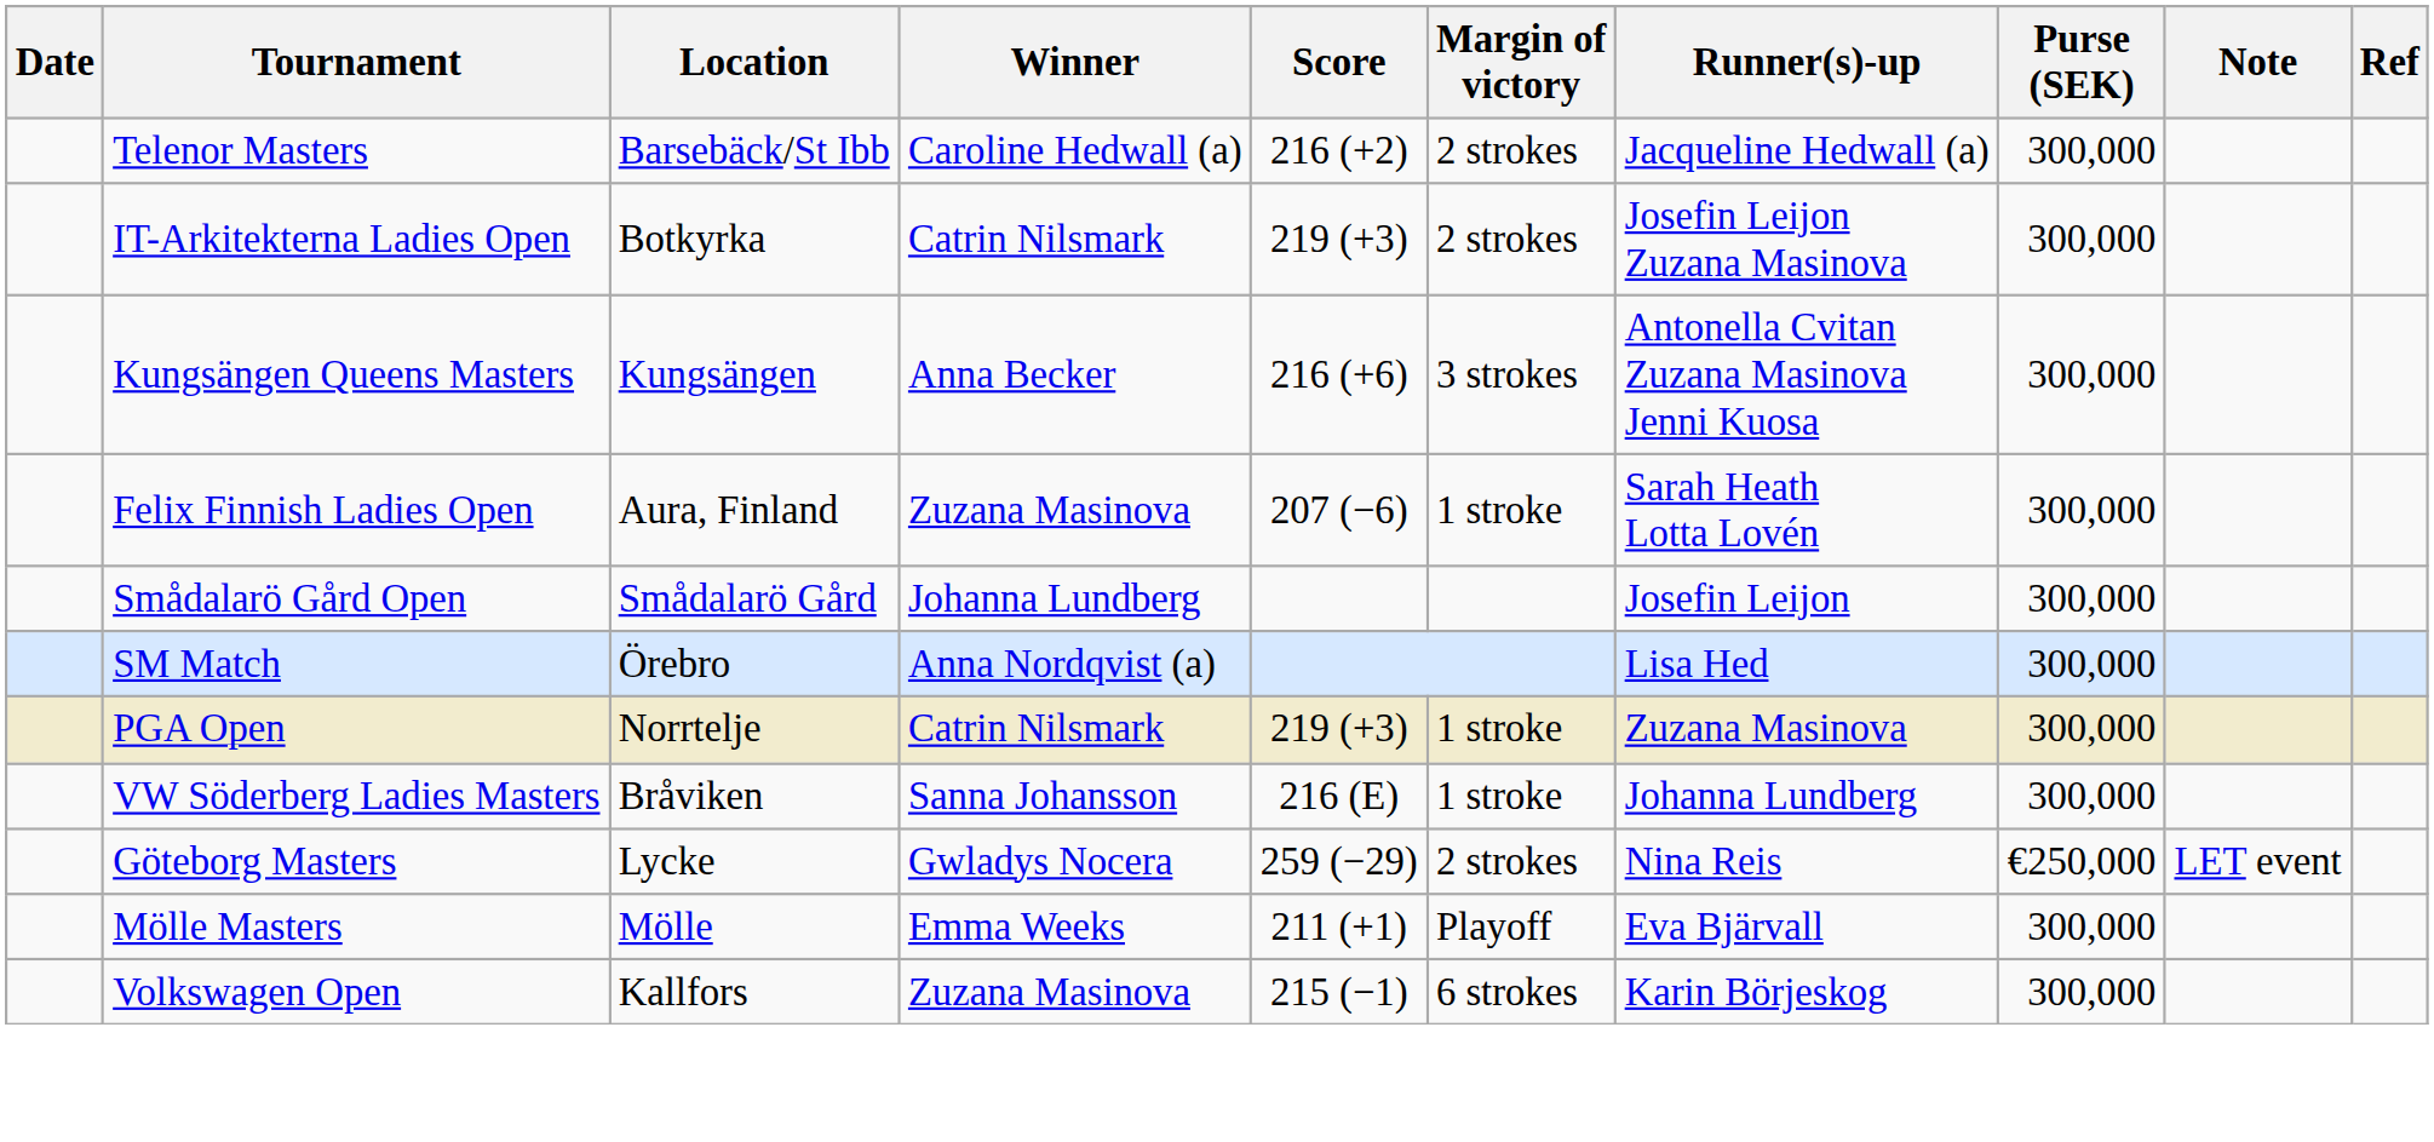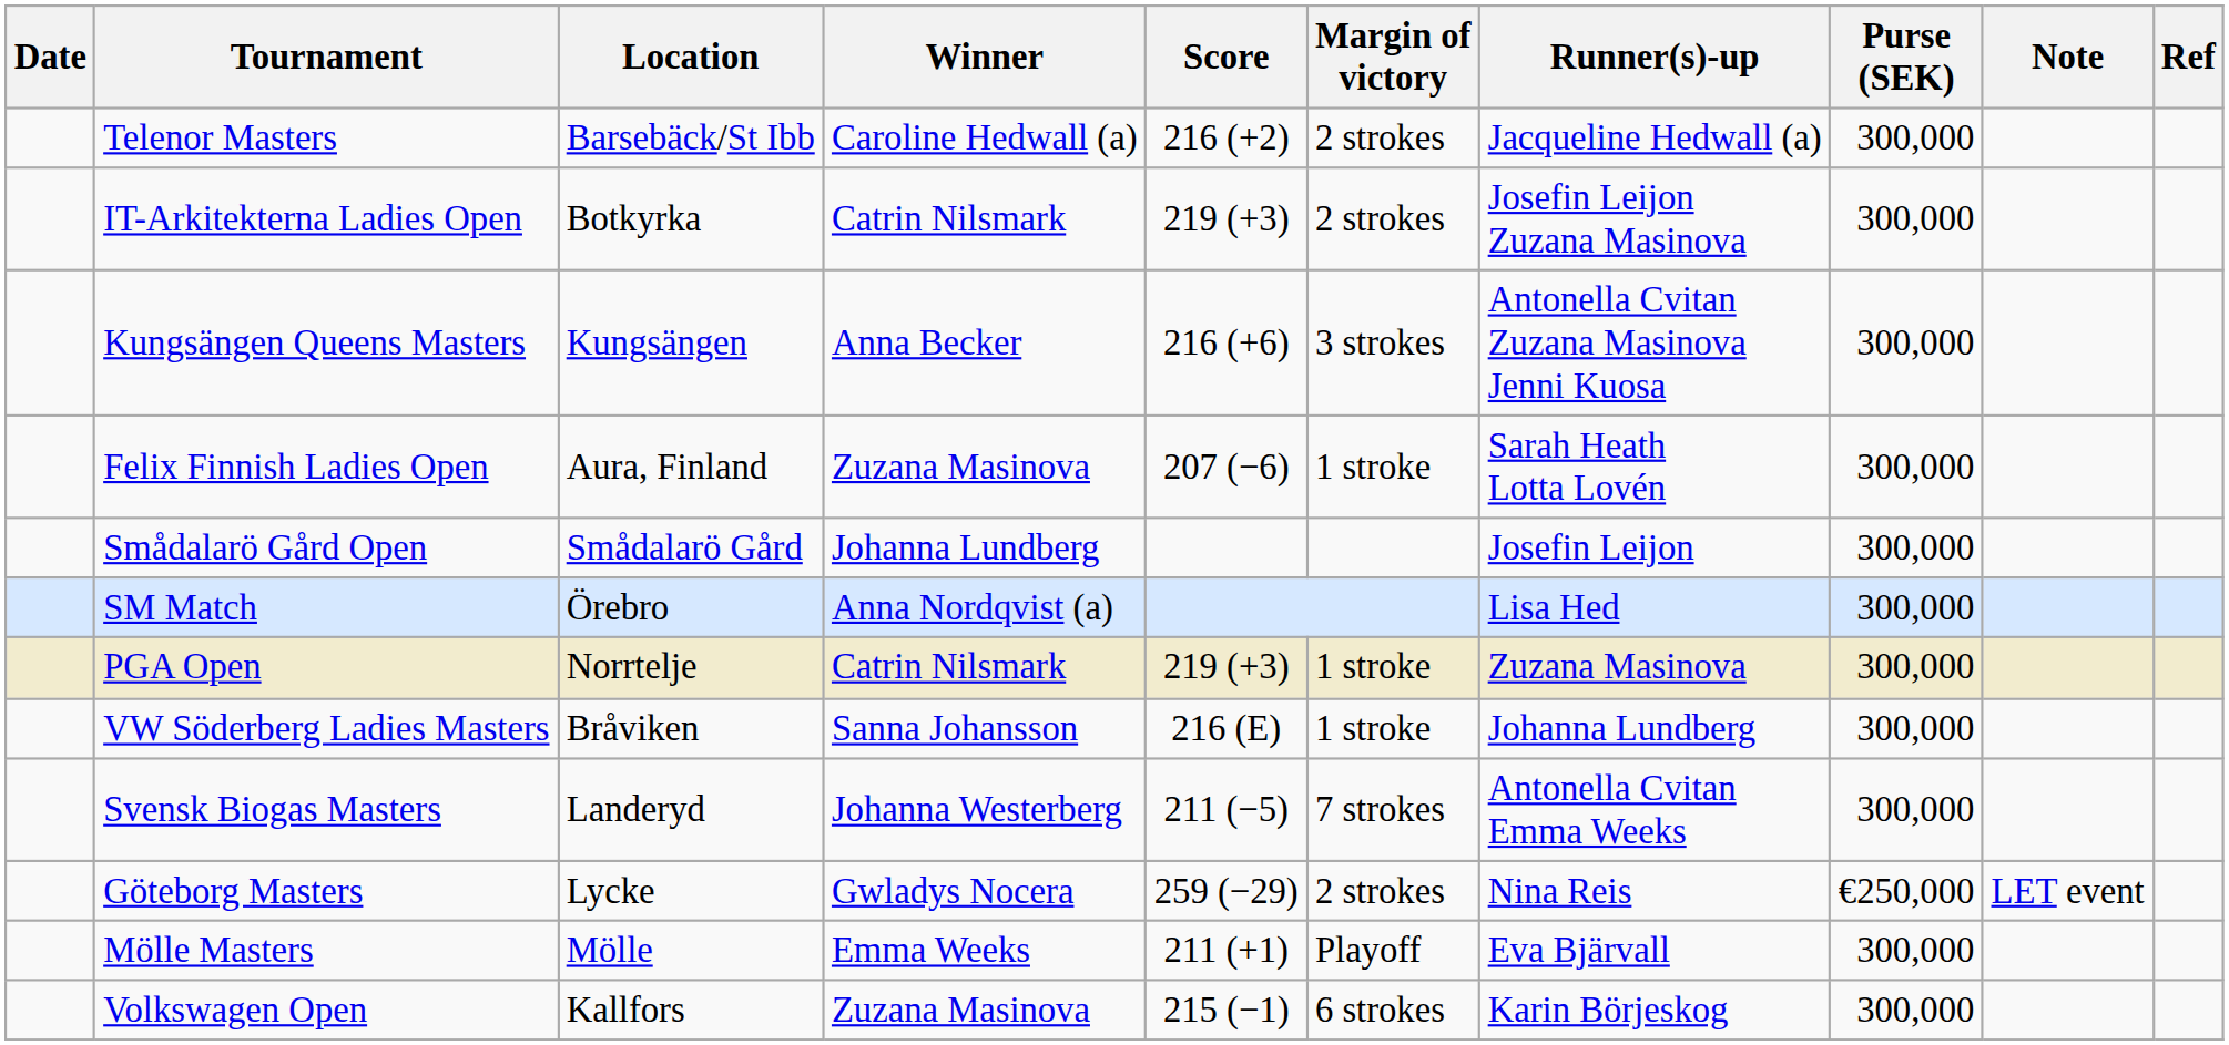+ row: Svensk Biogas Masters | Landeryd | Johanna Westerberg | 211 (−5) | 7 strokes | Antonella Cvitan Emma Weeks | 300,000
